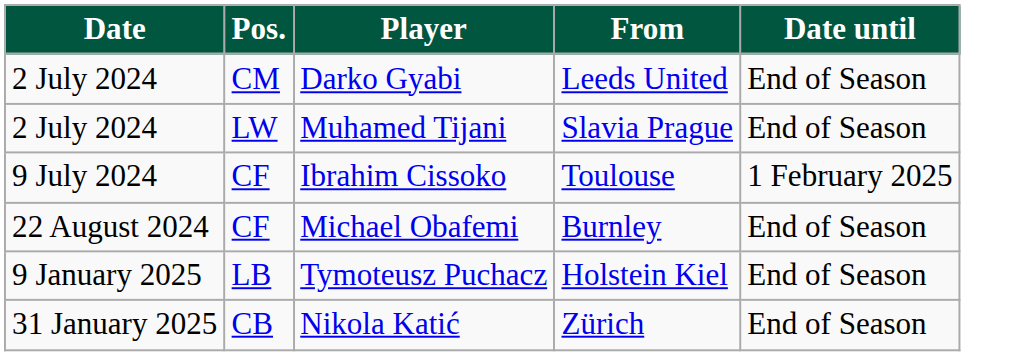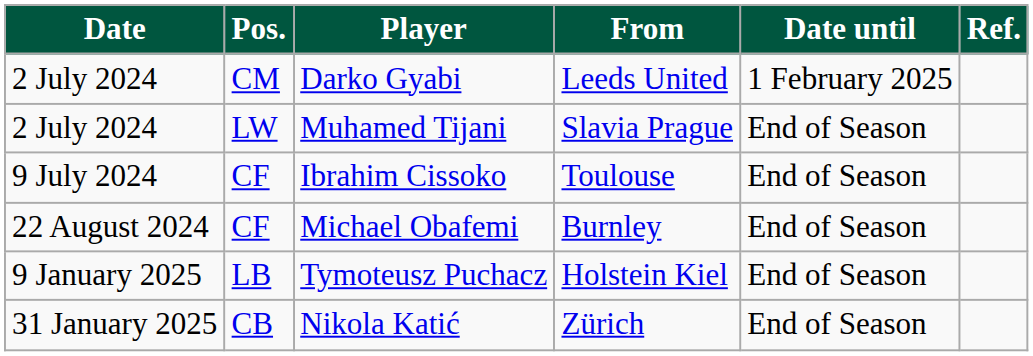+ column: Ref.
Darko Gyabi | Date until: End of Season -> 1 February 2025
Ibrahim Cissoko | Date until: 1 February 2025 -> End of Season
